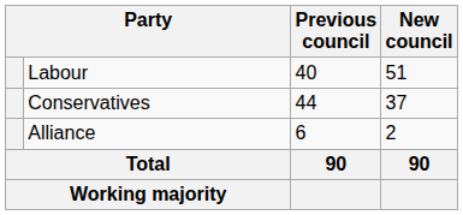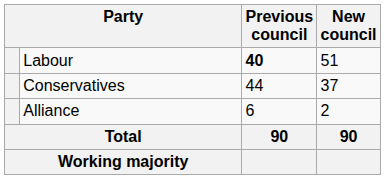Labour | Previous council: normal -> bold
